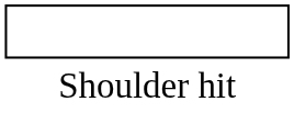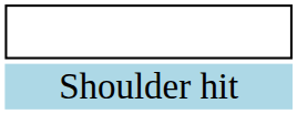row 1 | column 1: no background -> lightblue background
